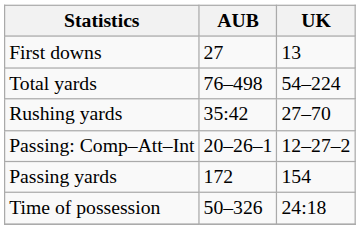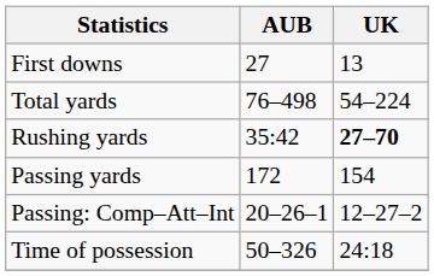Rushing yards | UK: normal -> bold
rows swapped: Passing yards <-> Passing: Comp–Att–Int
